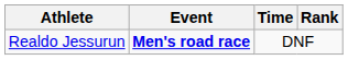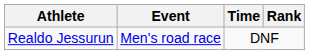Realdo Jessurun | Event: bold -> normal
